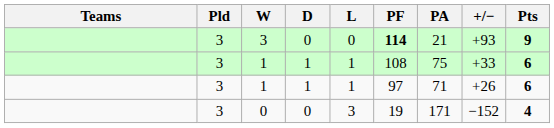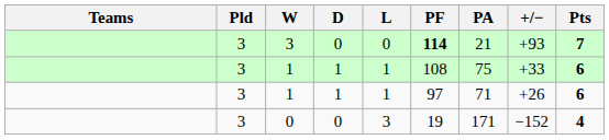row 2 | Pts: 9 -> 7
